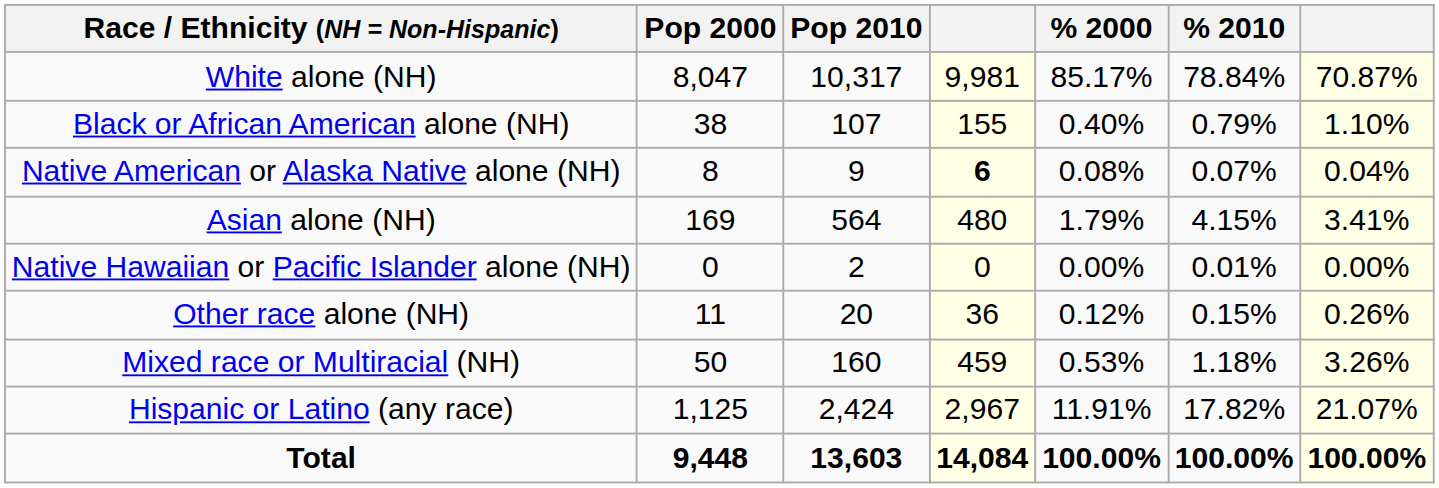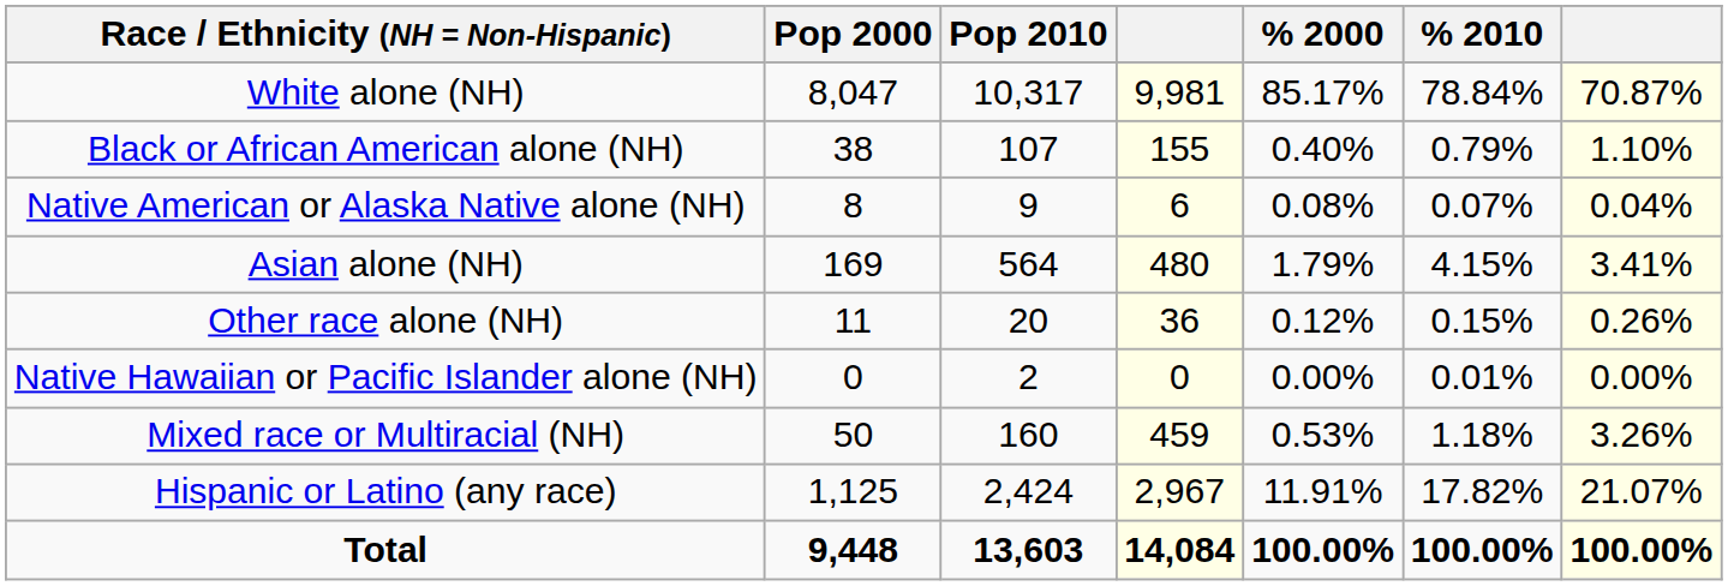Native American or Alaska Native alone (NH) | column 4: bold -> normal
rows swapped: Native Hawaiian or Pacific Islander alone (NH) <-> Other race alone (NH)
